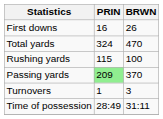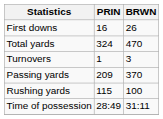rows swapped: Rushing yards <-> Turnovers
Passing yards | PRIN: lightgreen background -> no background
